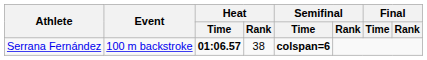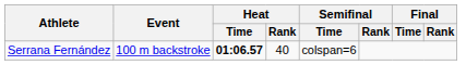Serrana Fernández | Heat / Rank: 38 -> 40
Serrana Fernández | Semifinal / Time: bold -> normal
